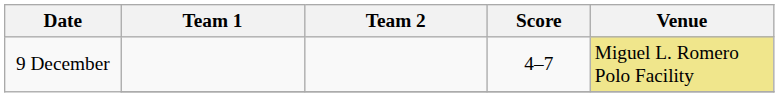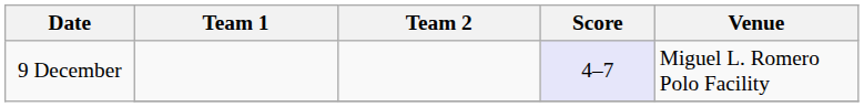row 2 | Score: no background -> lavender background
row 2 | Venue: khaki background -> no background
